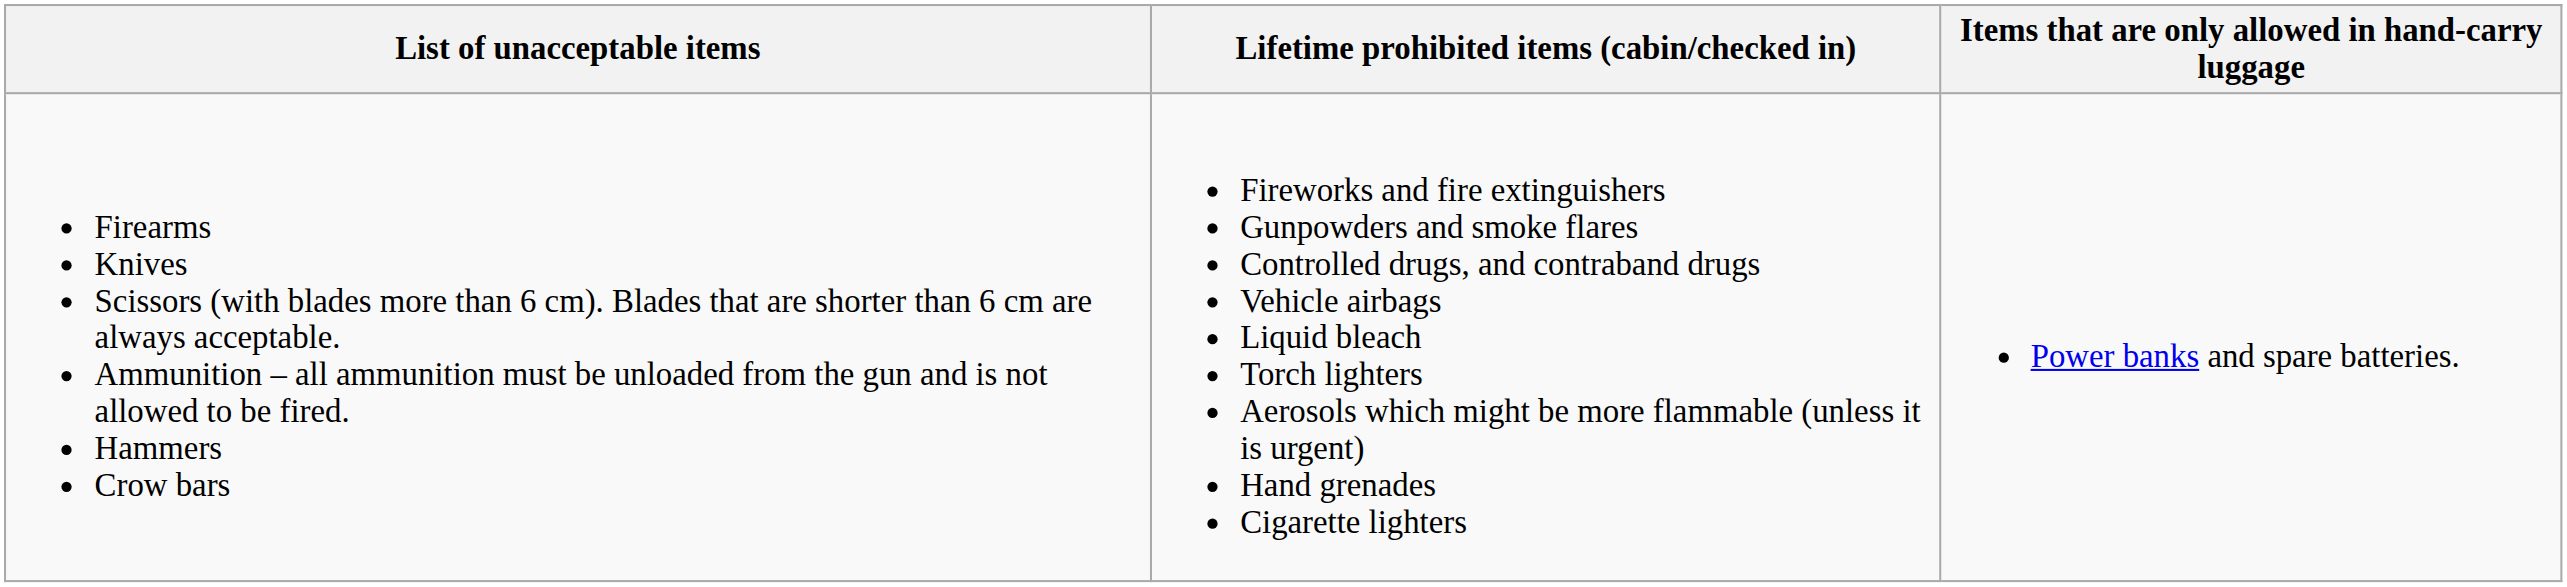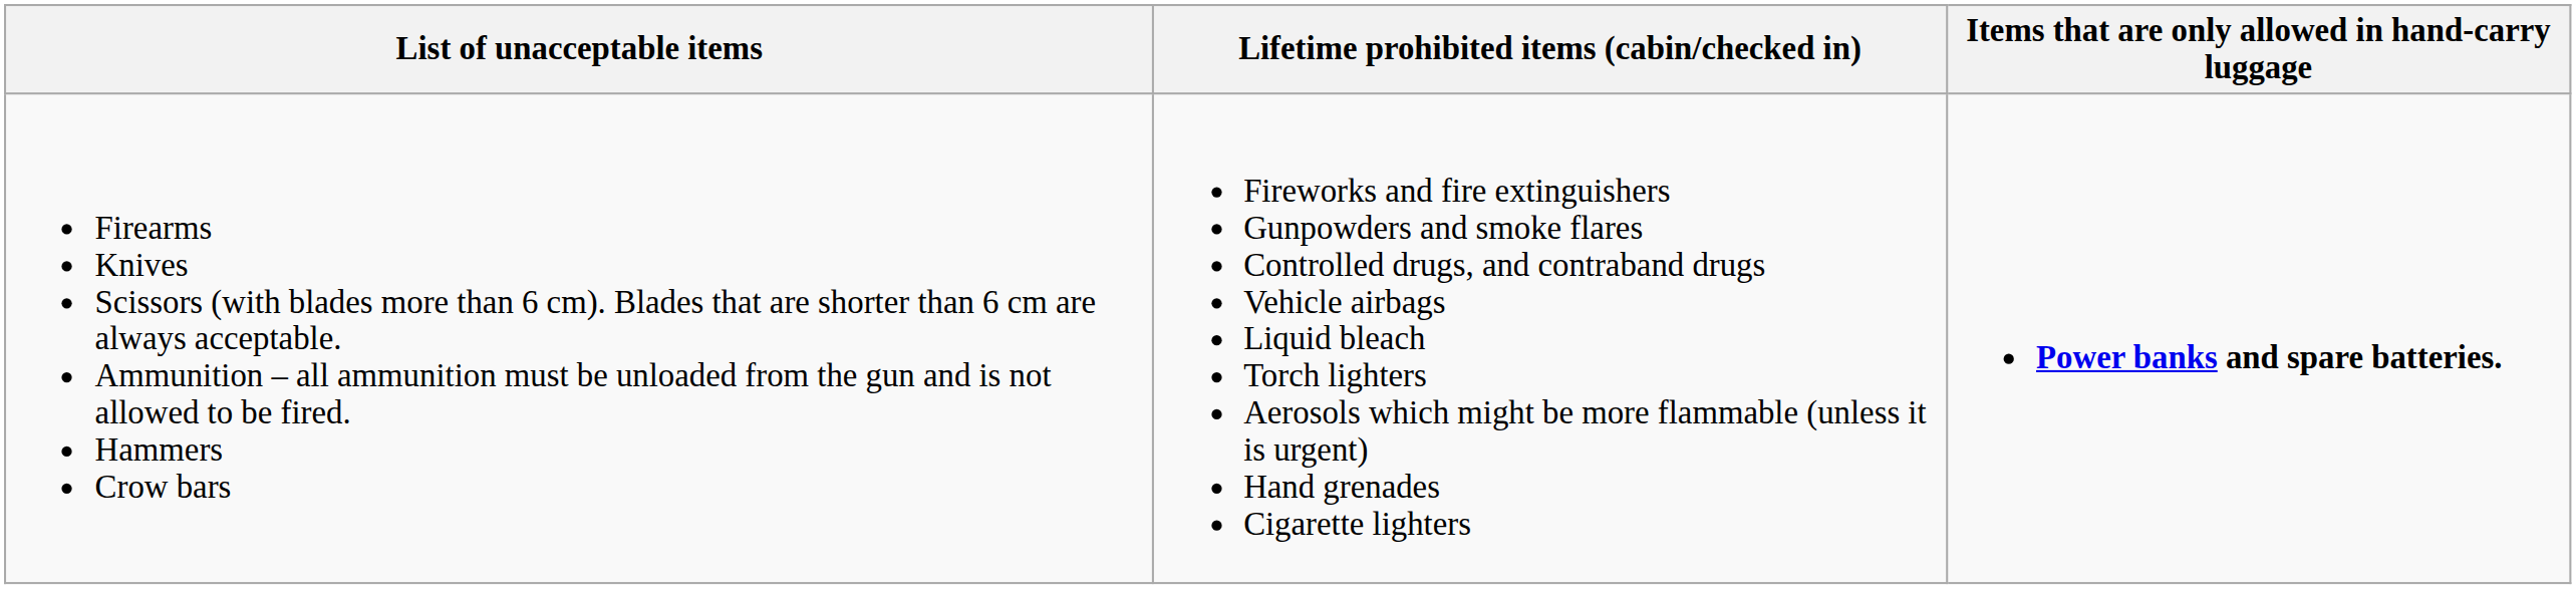row 2 | Items that are only allowed in hand-carry luggage: normal -> bold
